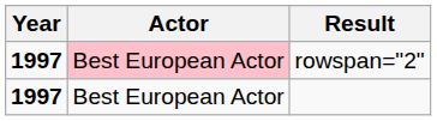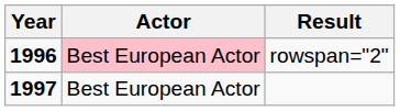rowspan="2" | Year: 1997 -> 1996
